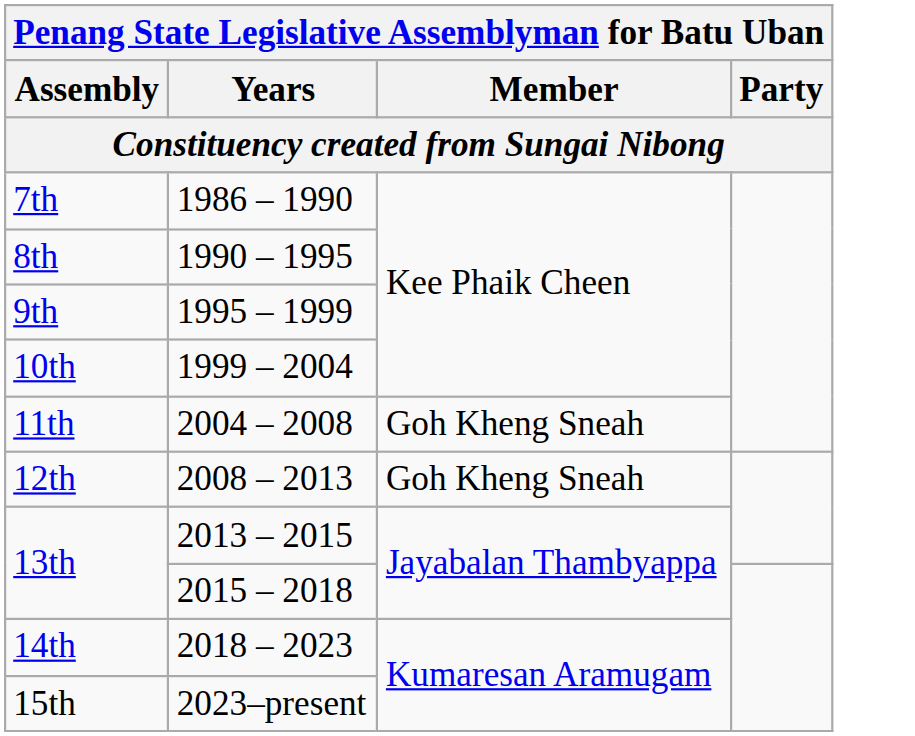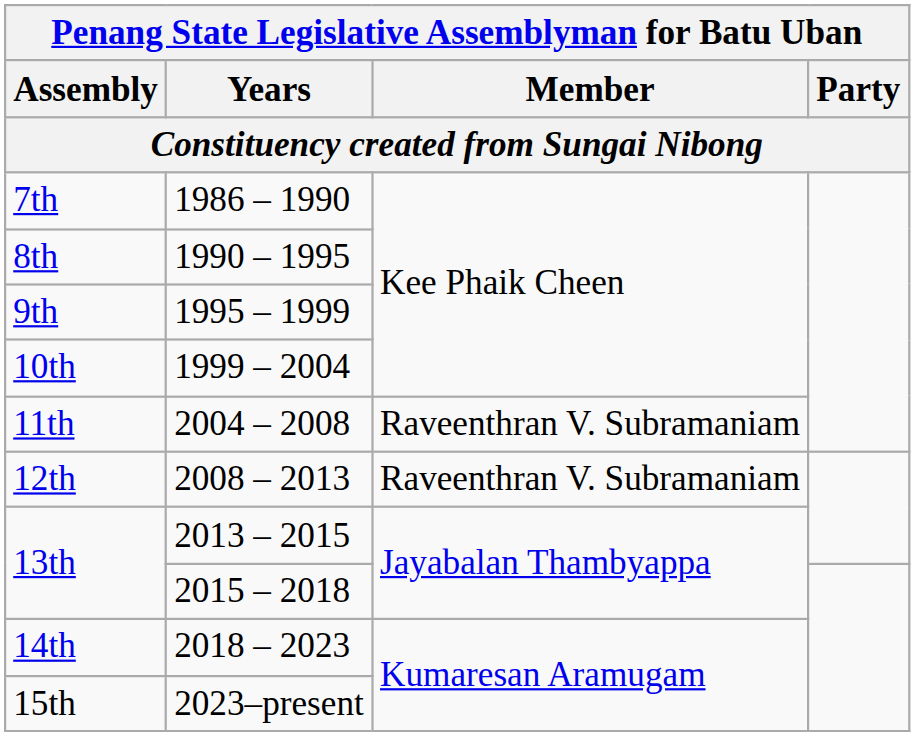11th | Member: Goh Kheng Sneah -> Raveenthran V. Subramaniam
12th | Member: Goh Kheng Sneah -> Raveenthran V. Subramaniam
